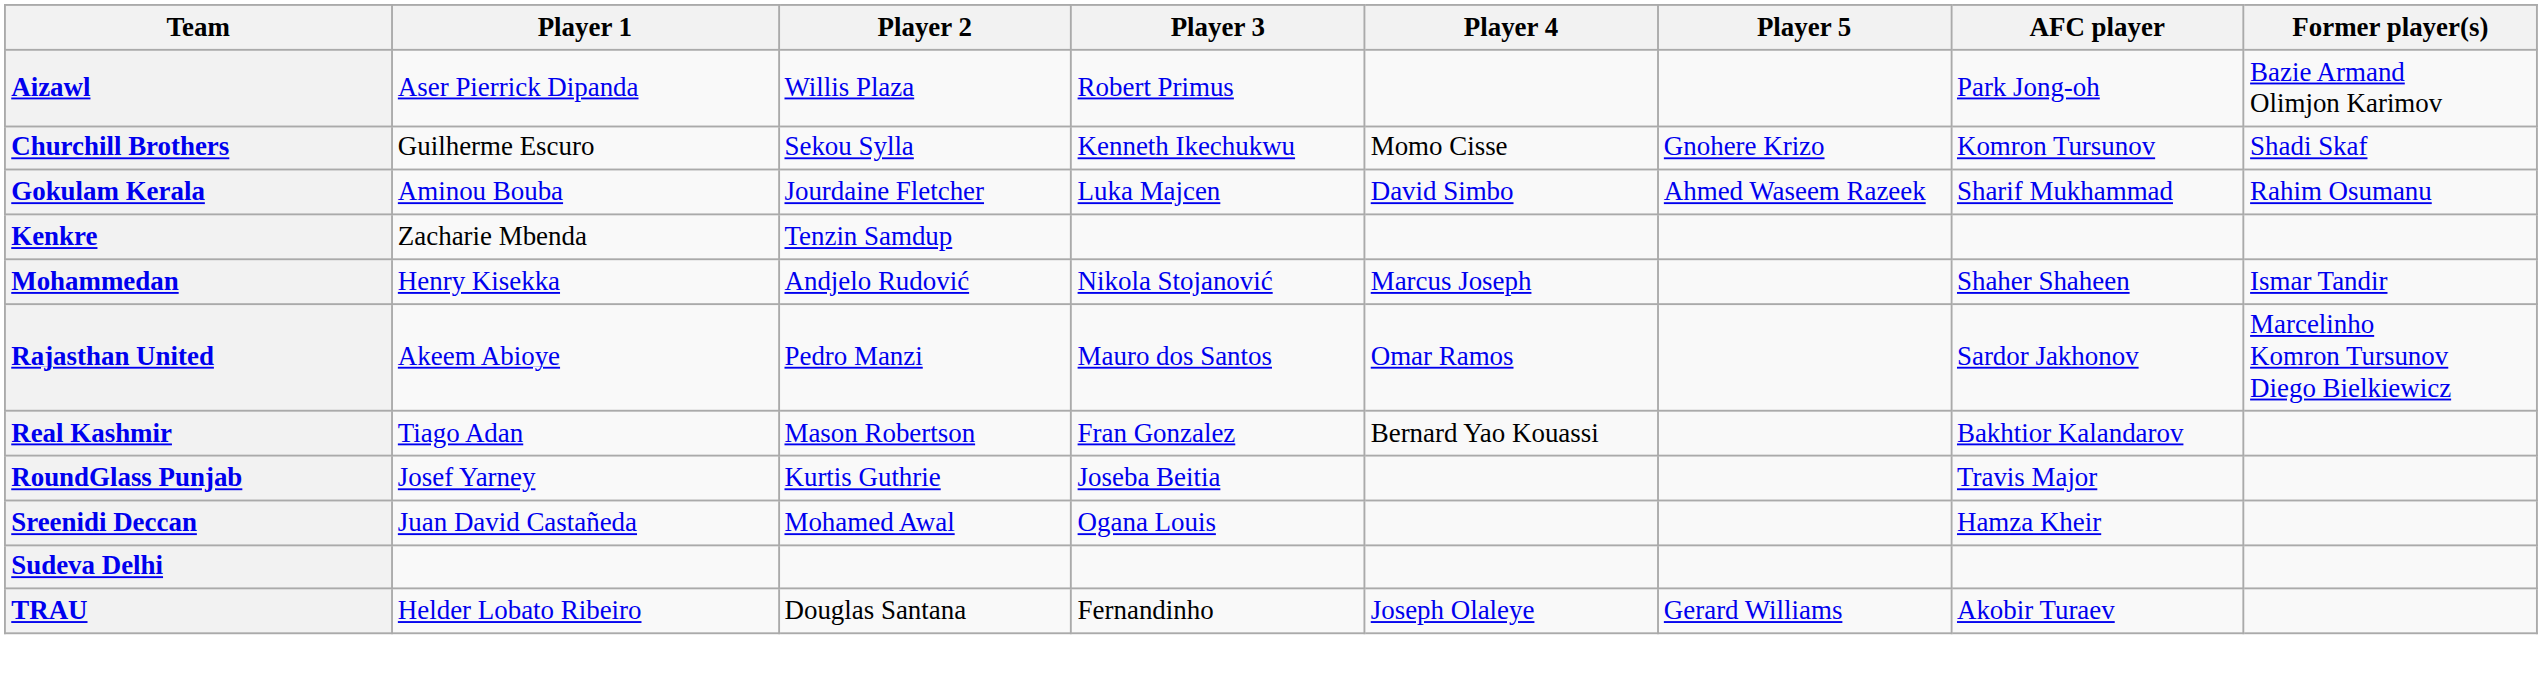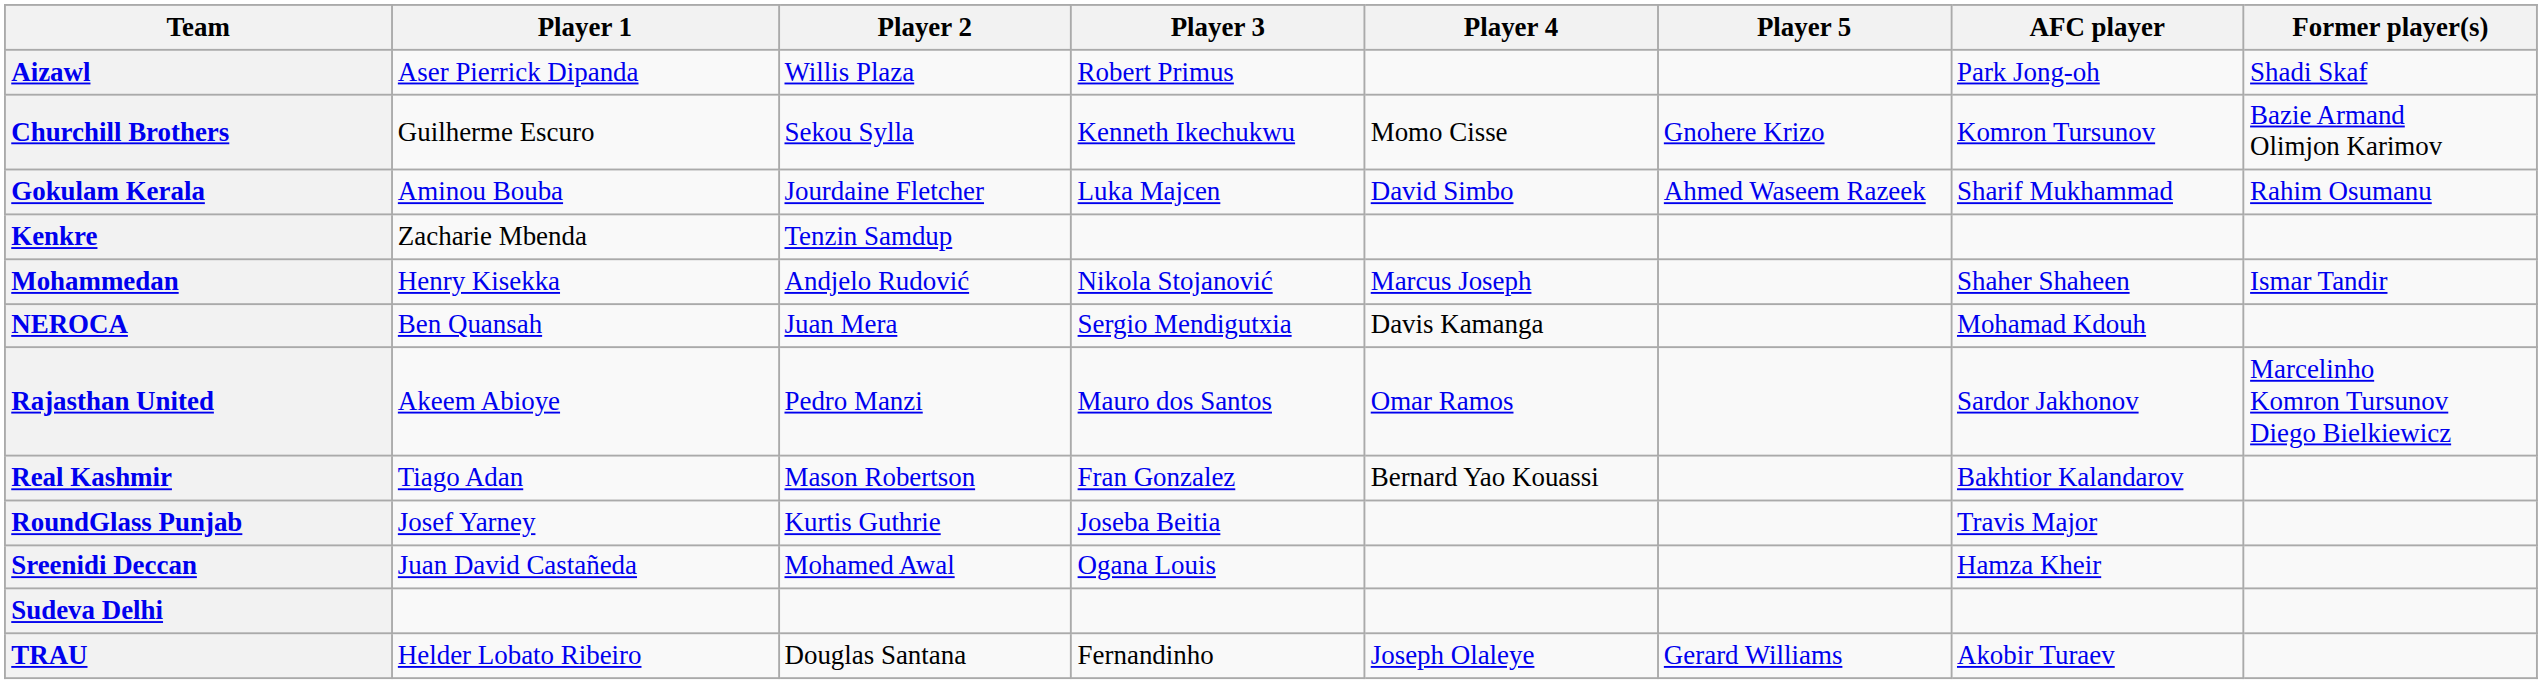Aizawl | Former player(s): Bazie Armand Olimjon Karimov -> Shadi Skaf
Churchill Brothers | Former player(s): Shadi Skaf -> Bazie Armand Olimjon Karimov
+ row: NEROCA | Ben Quansah | Juan Mera | Sergio Mendigutxia | Davis Kamanga | Mohamad Kdouh
